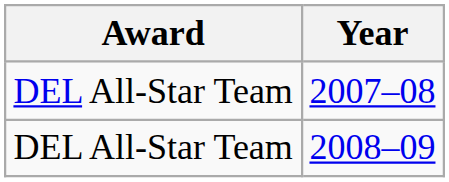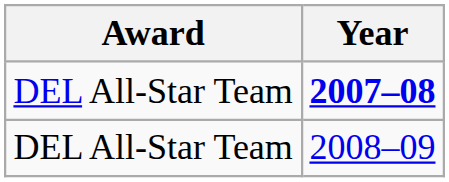row 2 | Year: normal -> bold
